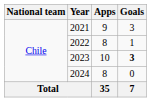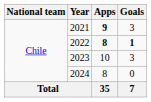2021 | Apps: normal -> bold
2022 | Apps: normal -> bold
2022 | Goals: normal -> bold
2023 | Goals: bold -> normal
